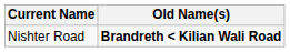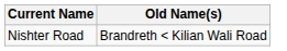Nishter Road | Old Name(s): bold -> normal
